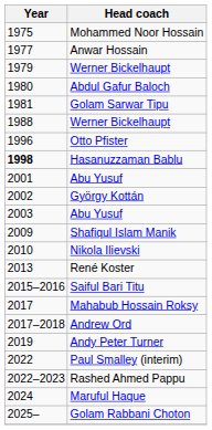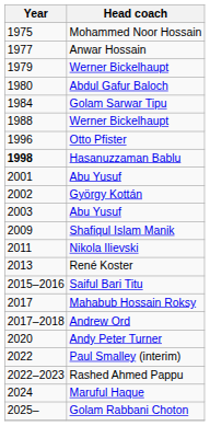row 6 | Year: 1981 -> 1984
row 14 | Year: 2010 -> 2011
row 19 | Year: 2019 -> 2020
